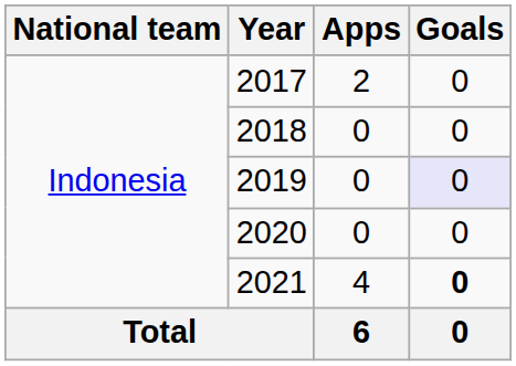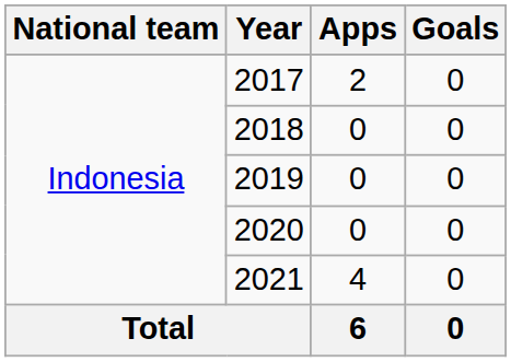2019 | Goals: lavender background -> no background
2021 | Goals: bold -> normal
